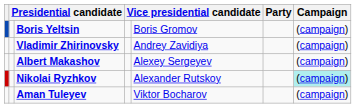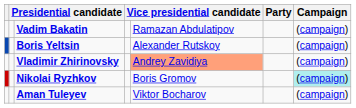+ row: Vadim Bakatin | Ramazan Abdulatipov | (campaign)
Boris Yeltsin | column 5: Boris Gromov -> Alexander Rutskoy
Vladimir Zhirinovsky | column 5: no background -> lightsalmon background
- row: Albert Makashov | Alexey Sergeyev | (campaign)
Nikolai Ryzhkov | column 5: Alexander Rutskoy -> Boris Gromov
